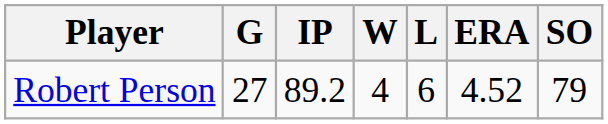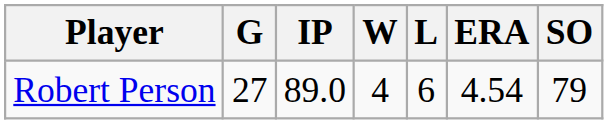Robert Person | IP: 89.2 -> 89.0
Robert Person | ERA: 4.52 -> 4.54
